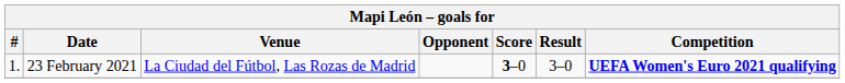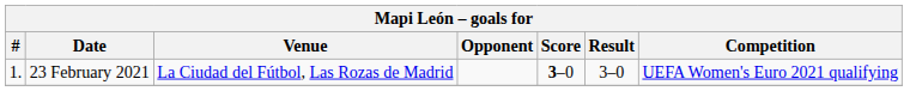23 February 2021 | Competition: bold -> normal
